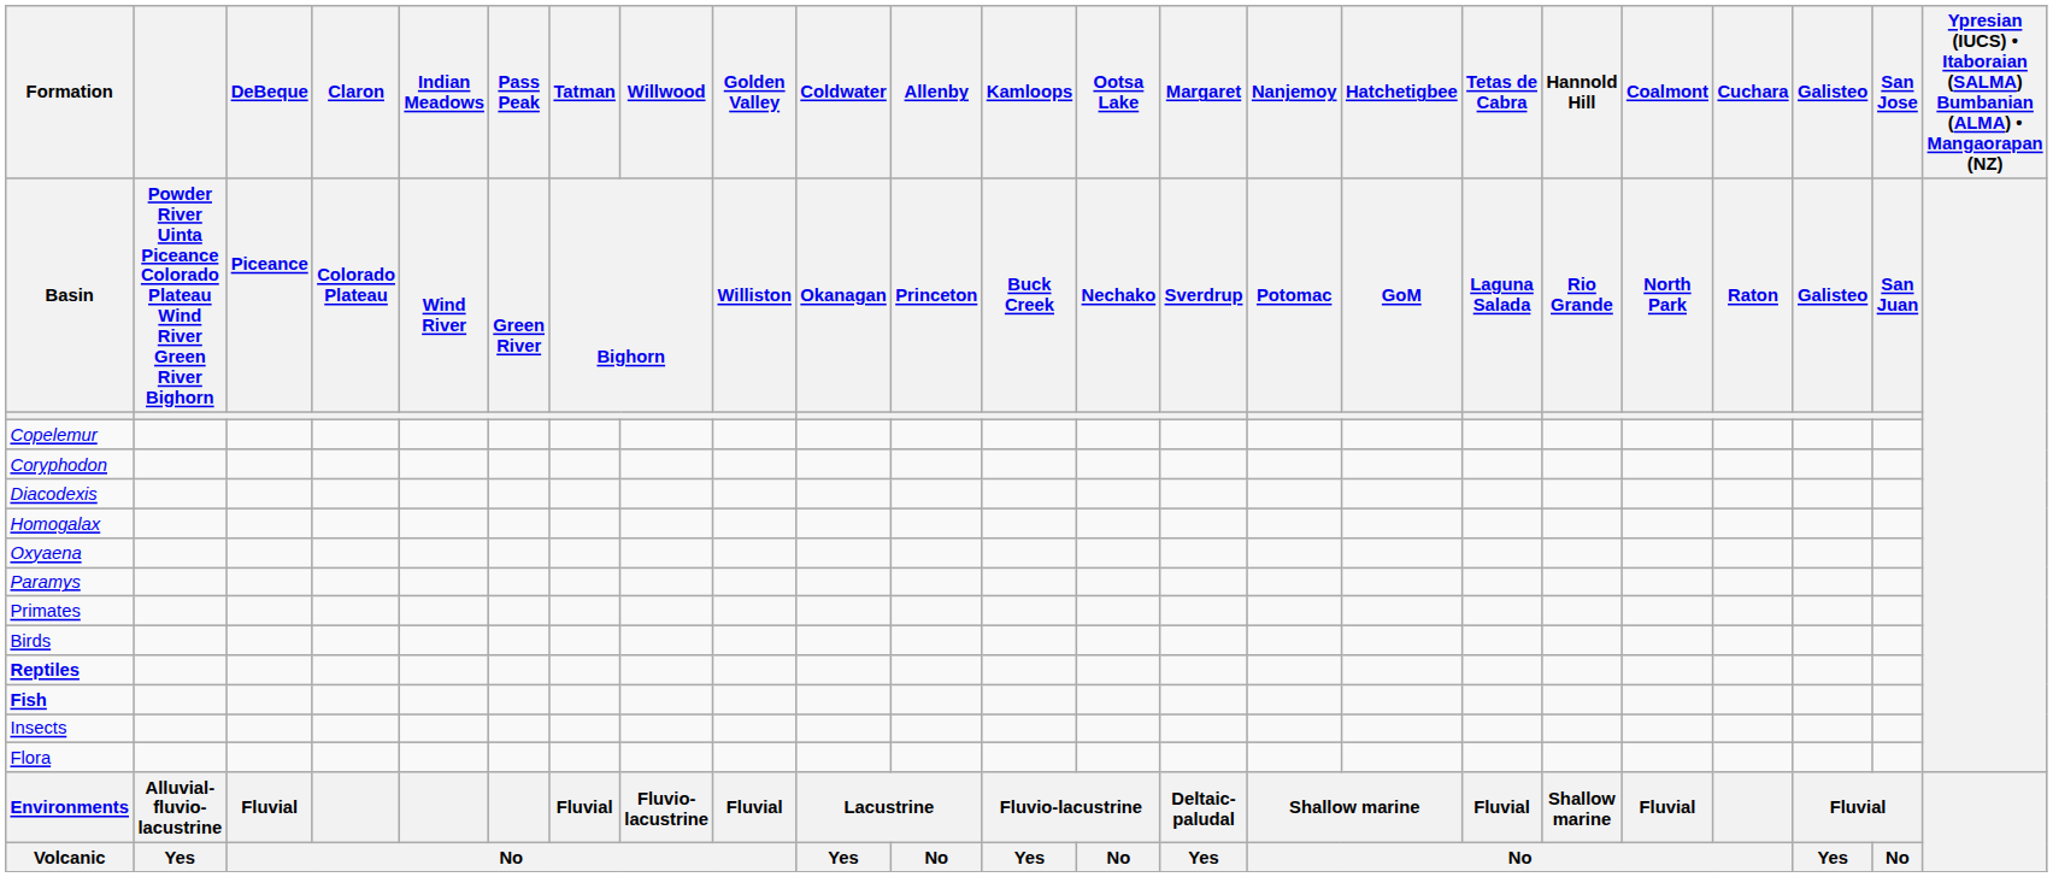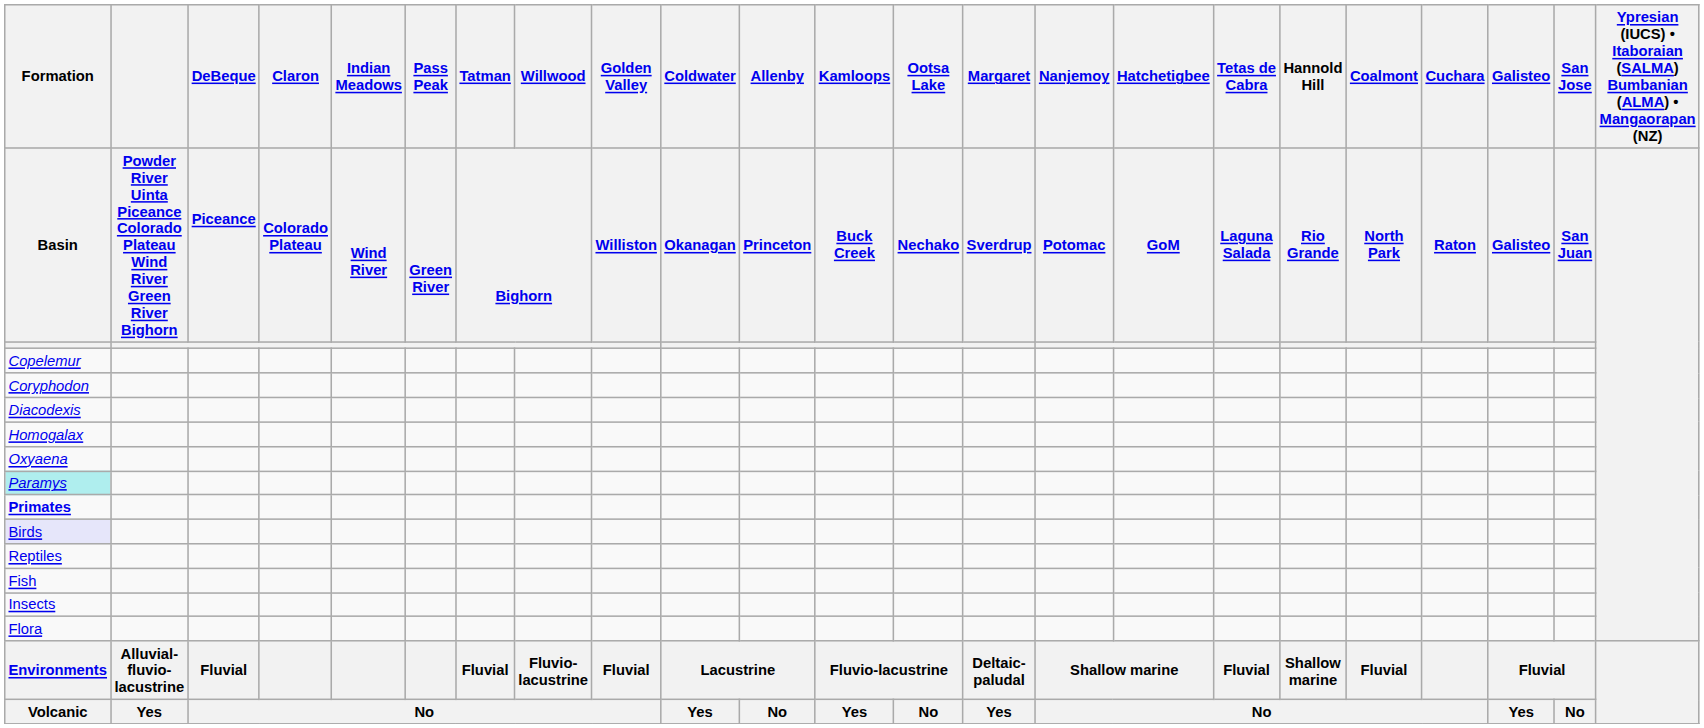Paramys | Formation / Basin: no background -> paleturquoise background
Primates | Formation / Basin: normal -> bold
Birds | Formation / Basin: no background -> lavender background
Reptiles | Formation / Basin: bold -> normal
Fish | Formation / Basin: bold -> normal
